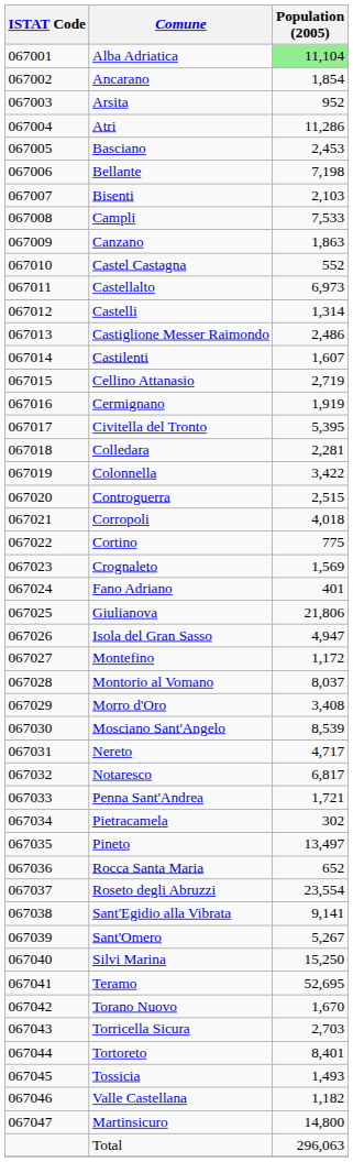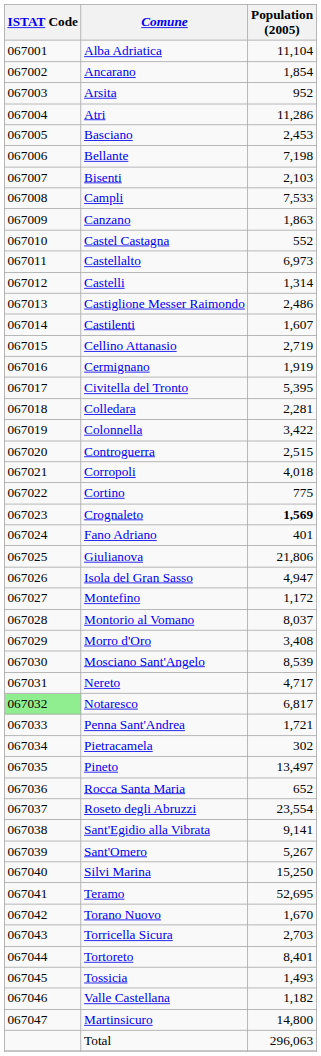Alba Adriatica | Population (2005): lightgreen background -> no background
Crognaleto | Population (2005): normal -> bold
Notaresco | ISTAT Code: no background -> lightgreen background
